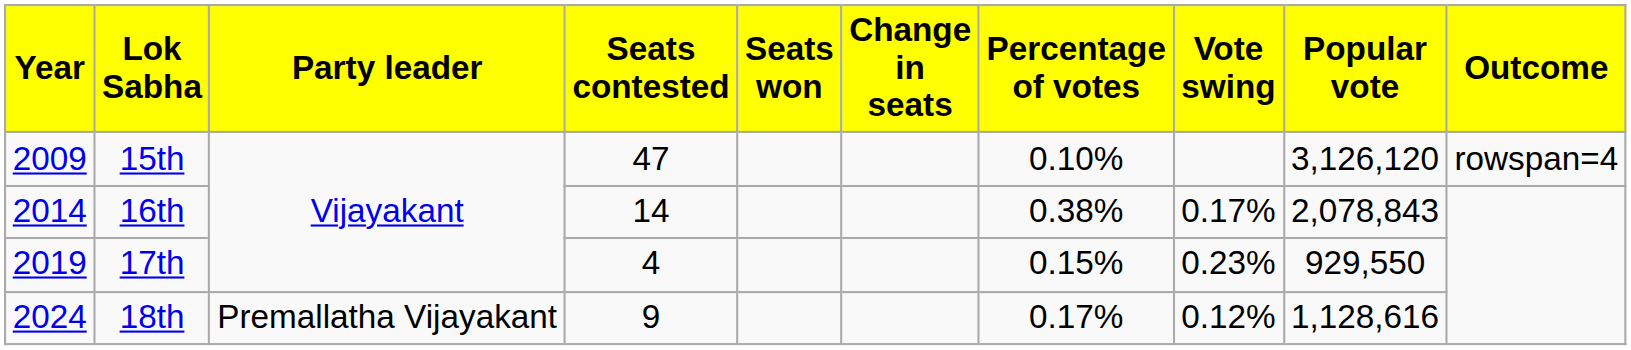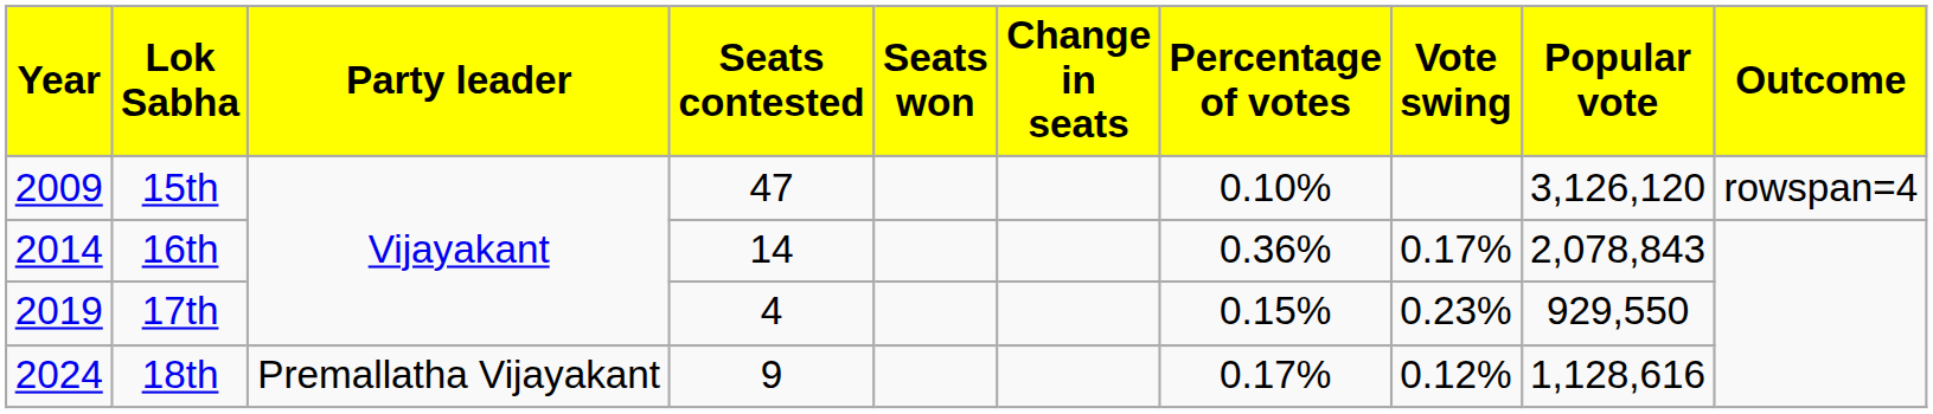16th | Percentage of votes: 0.38% -> 0.36%
